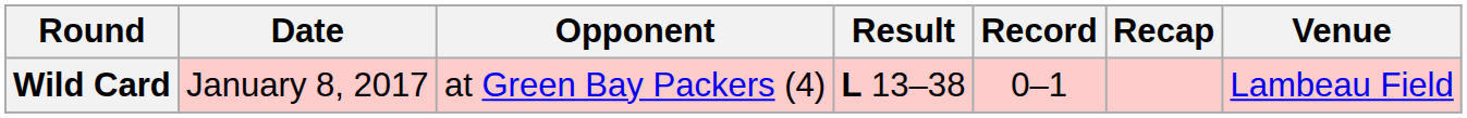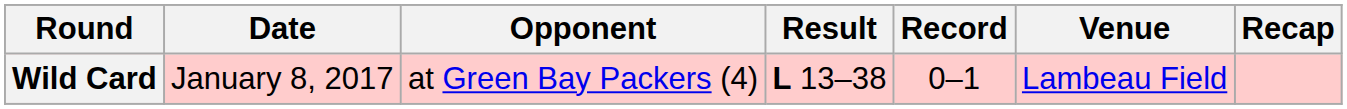columns swapped: Venue <-> Recap
